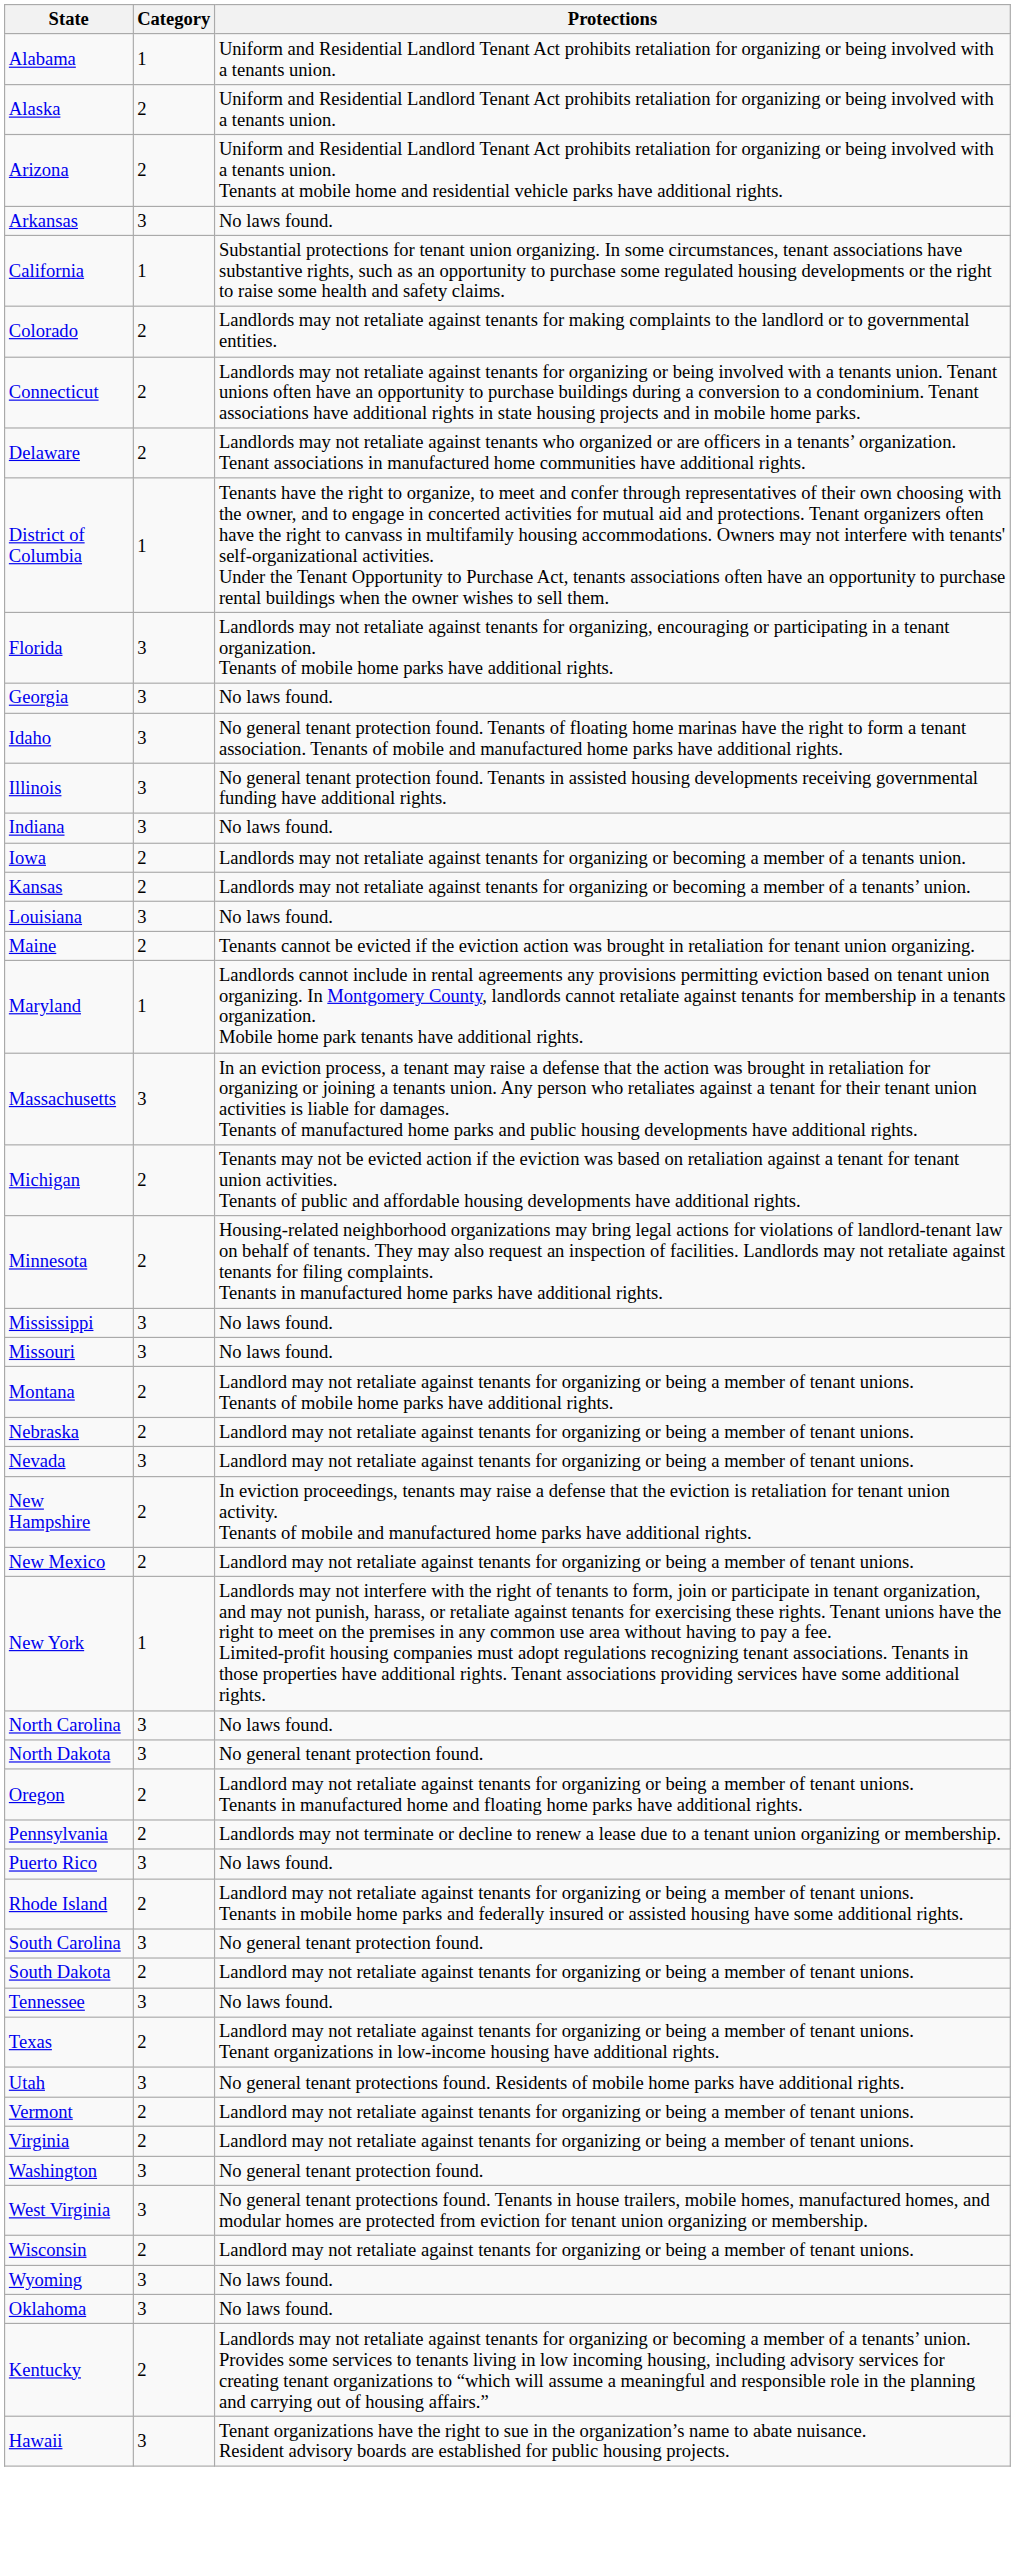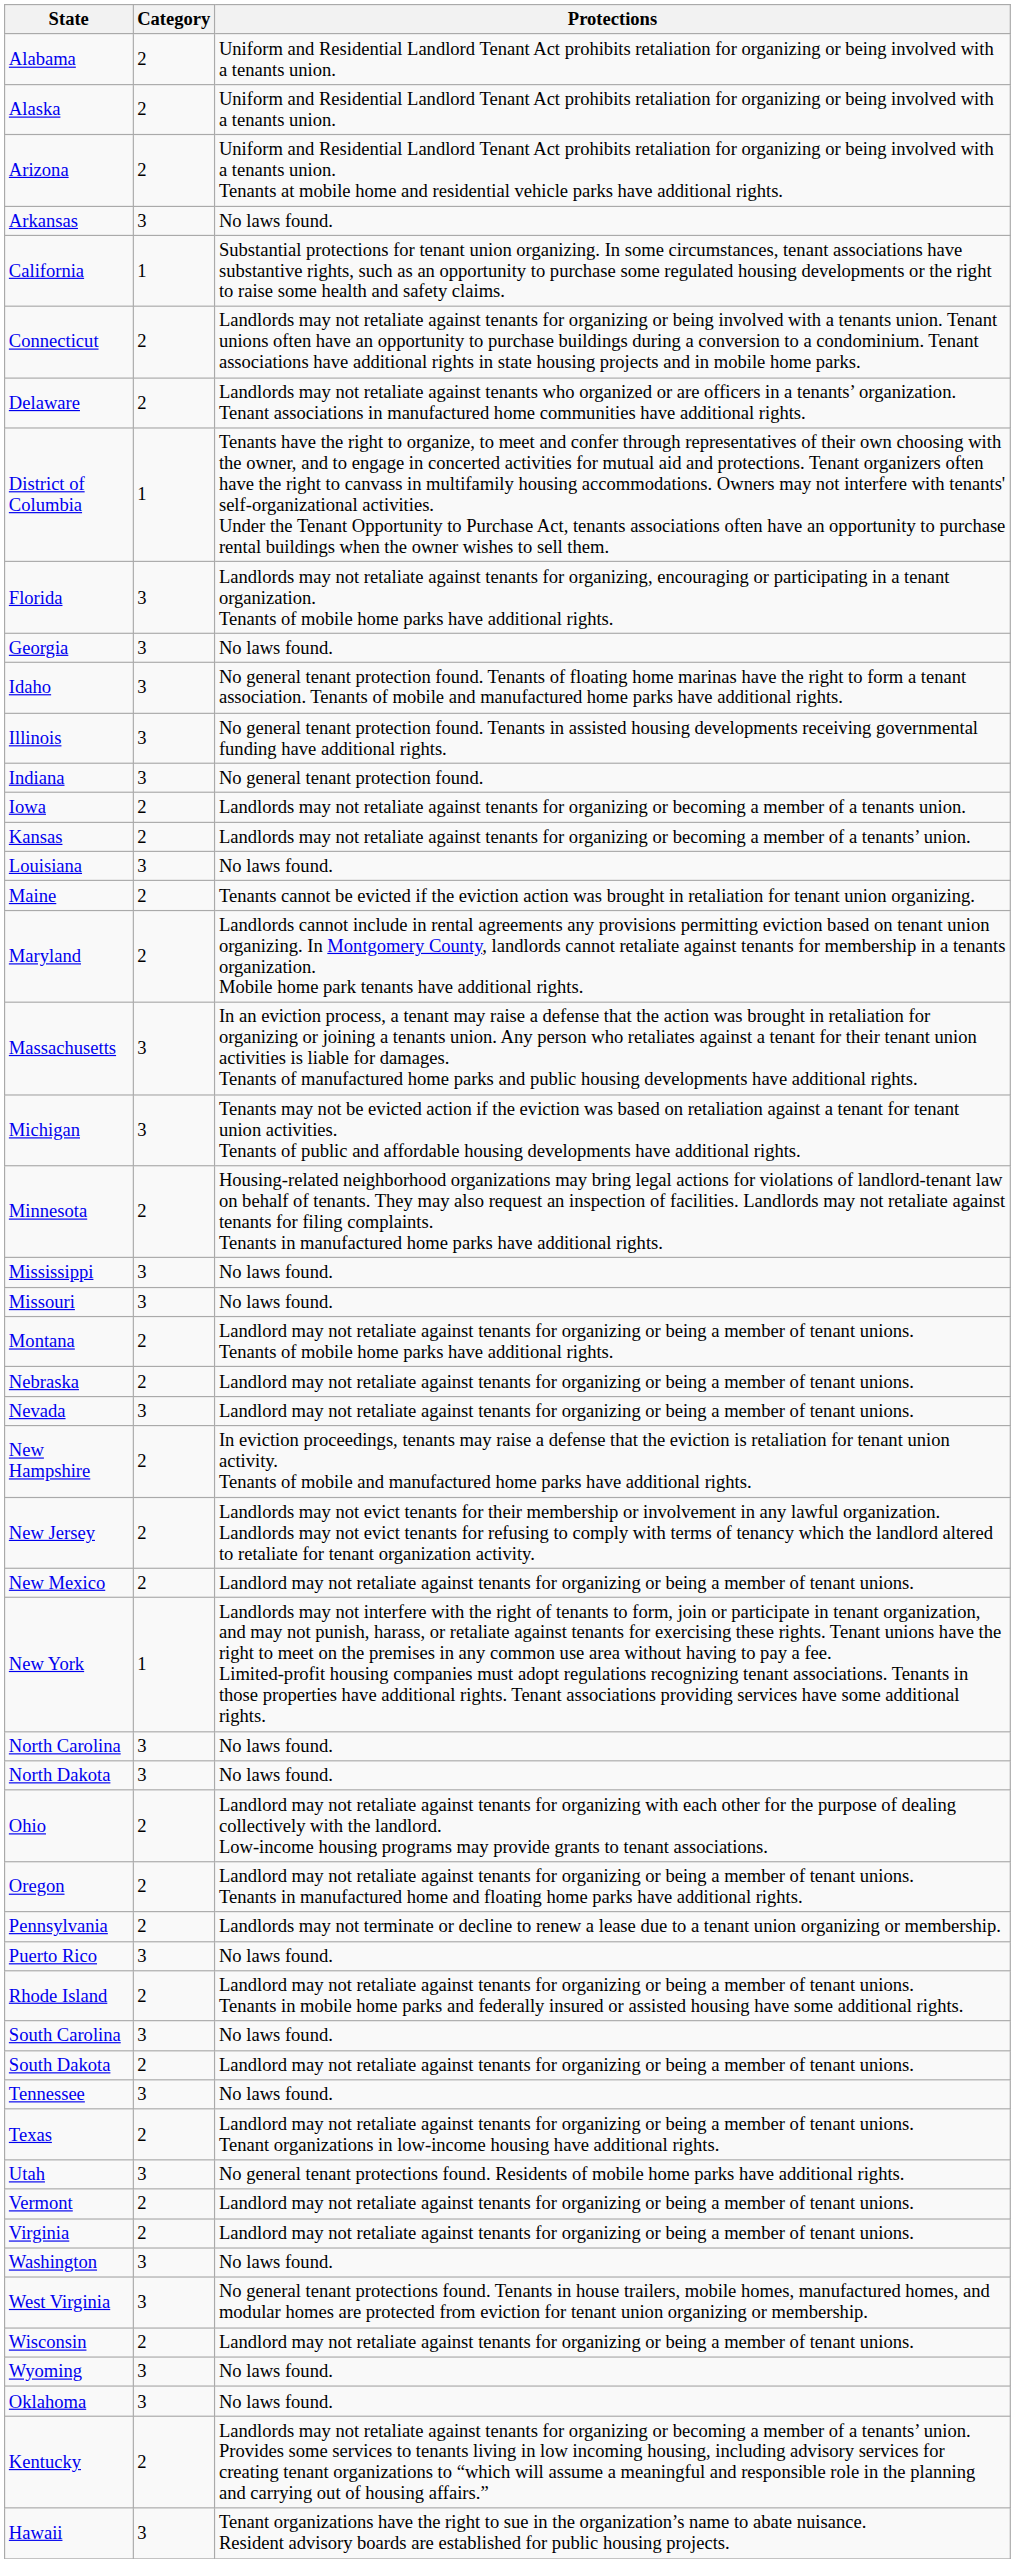Alabama | Category: 1 -> 2
- row: Colorado | 2 | Landlords may not retaliate against tenants for making complaints to the landlord or to governmental entities.
Indiana | Protections: No laws found. -> No general tenant protection found.
Maryland | Category: 1 -> 2
Michigan | Category: 2 -> 3
+ row: New Jersey | 2 | Landlords may not evict tenants for their membership or involvement in any lawful organization. Landlords may not evict tenants for refusing to comply with terms of tenancy which the landlord altered to retaliate for tenant organization activity.
North Dakota | Protections: No general tenant protection found. -> No laws found.
+ row: Ohio | 2 | Landlord may not retaliate against tenants for organizing with each other for the purpose of dealing collectively with the landlord. Low-income housing programs may provide grants to tenant associations.
South Carolina | Protections: No general tenant protection found. -> No laws found.
Washington | Protections: No general tenant protection found. -> No laws found.
